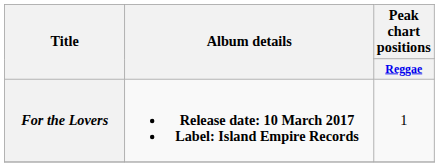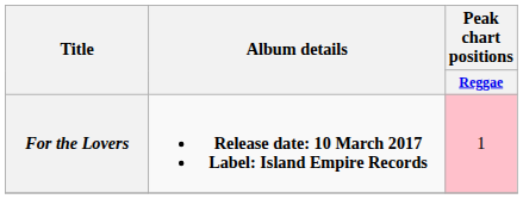For the Lovers | Peak chart positions / Reggae: no background -> pink background
